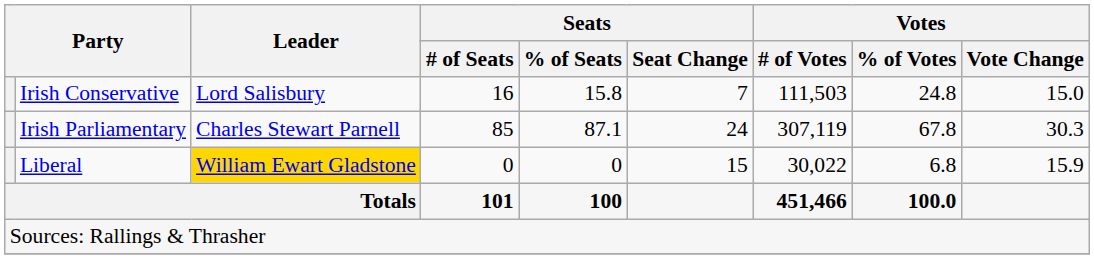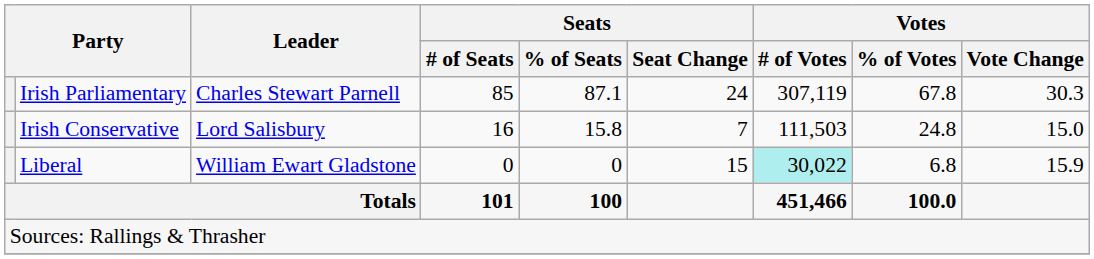rows swapped: Irish Parliamentary <-> Irish Conservative
Liberal | Leader: gold background -> no background
Liberal | Votes / # of Votes: no background -> paleturquoise background
